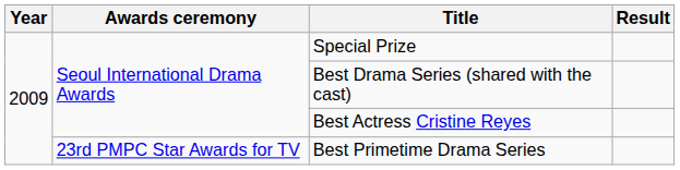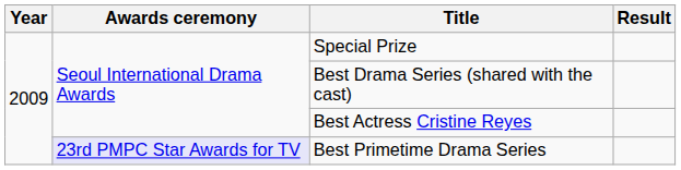Best Primetime Drama Series | Awards ceremony: no background -> lavender background
